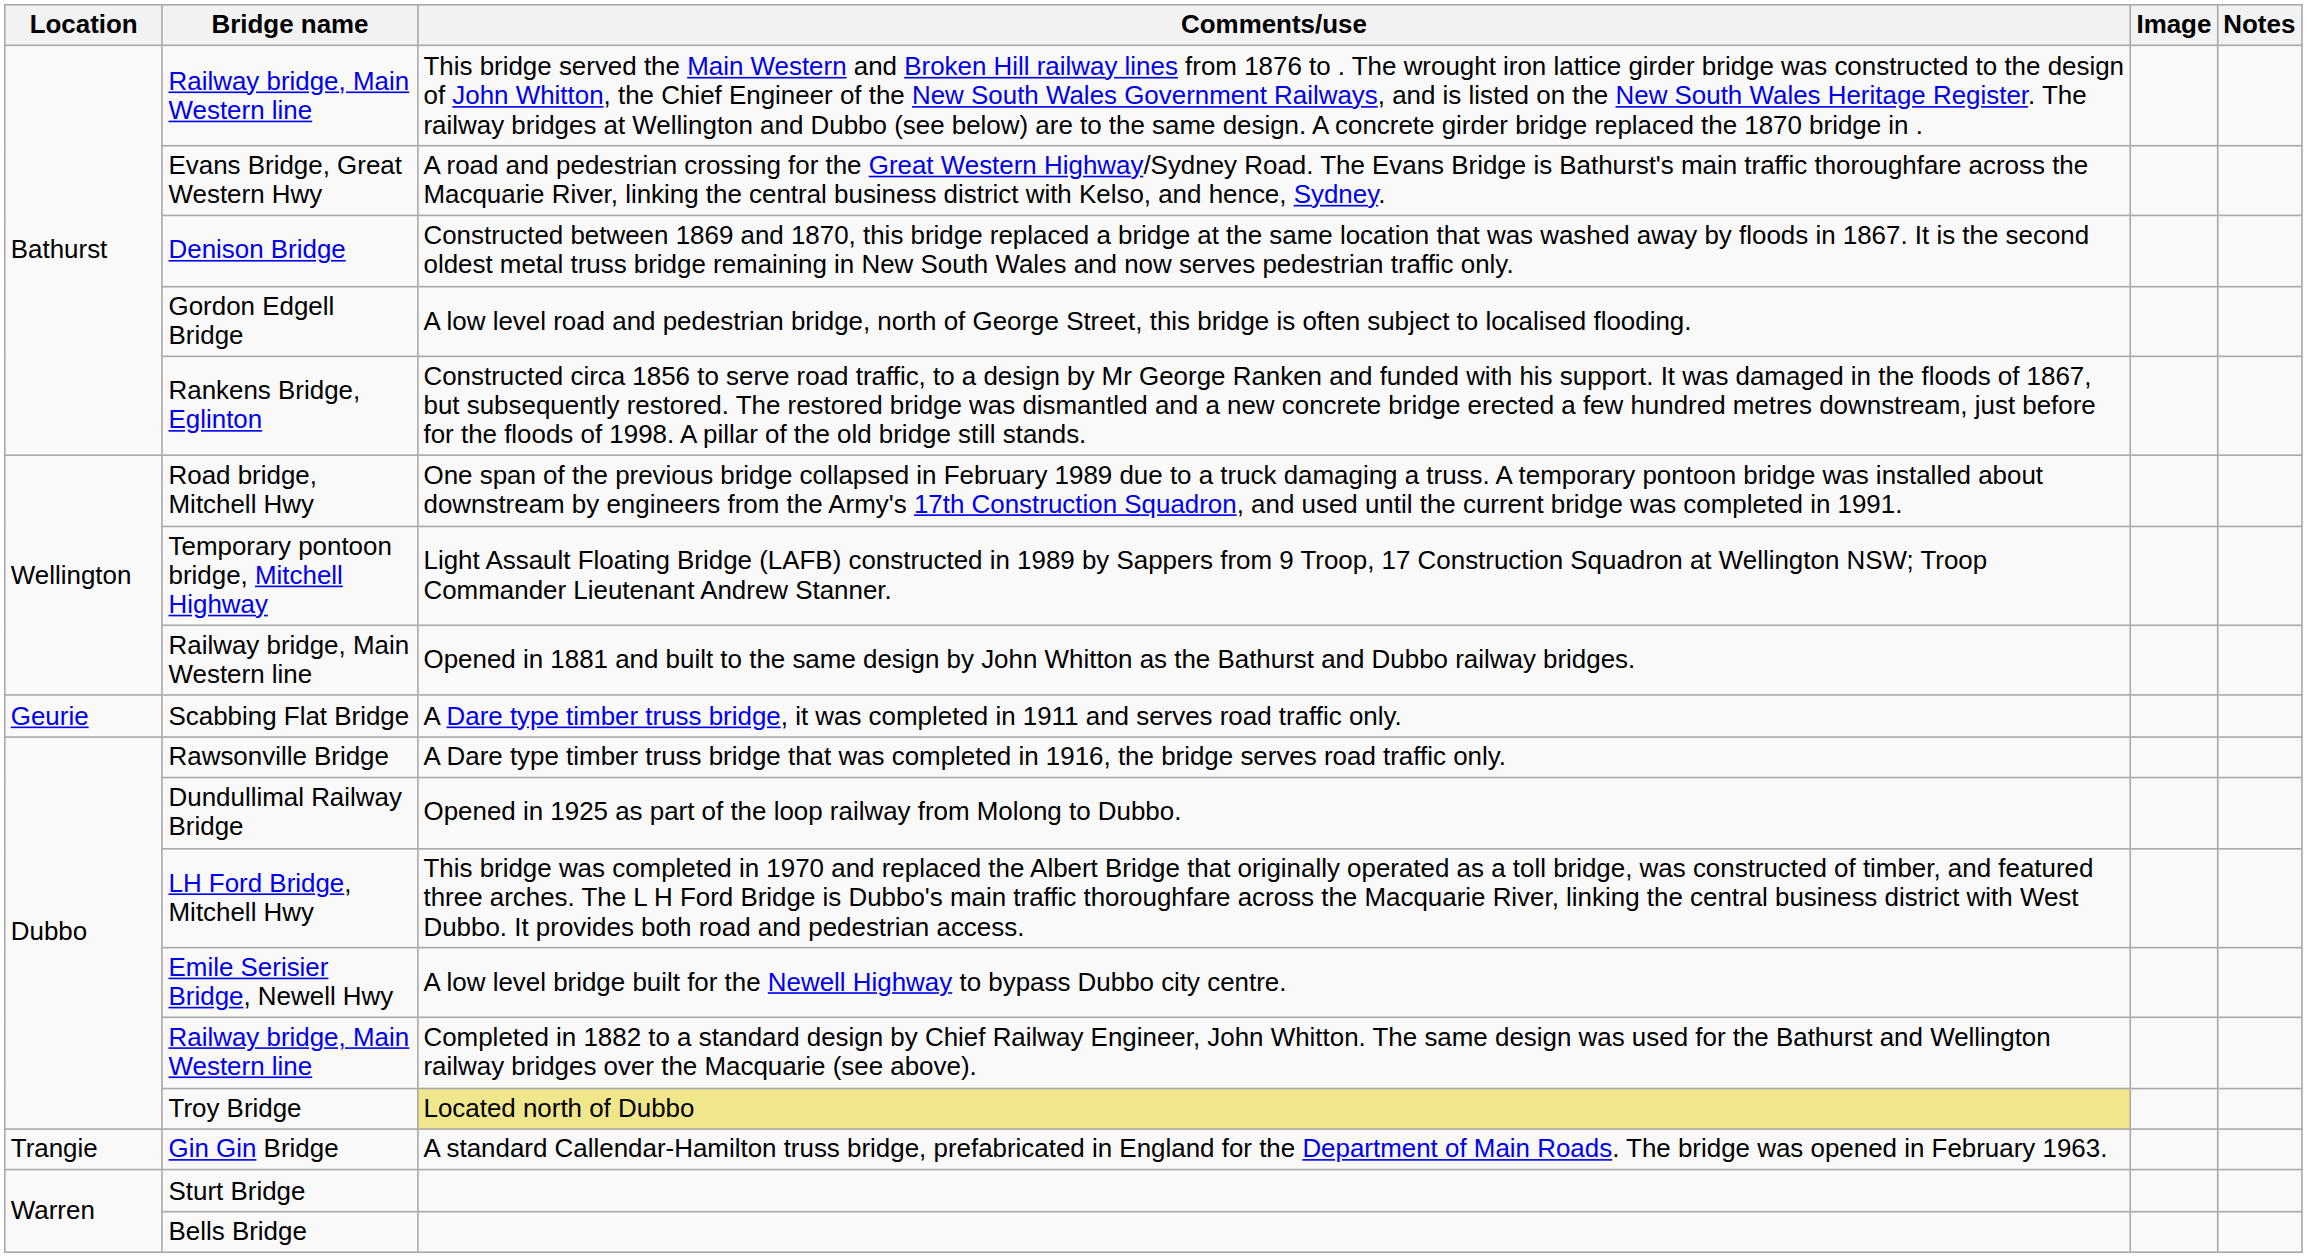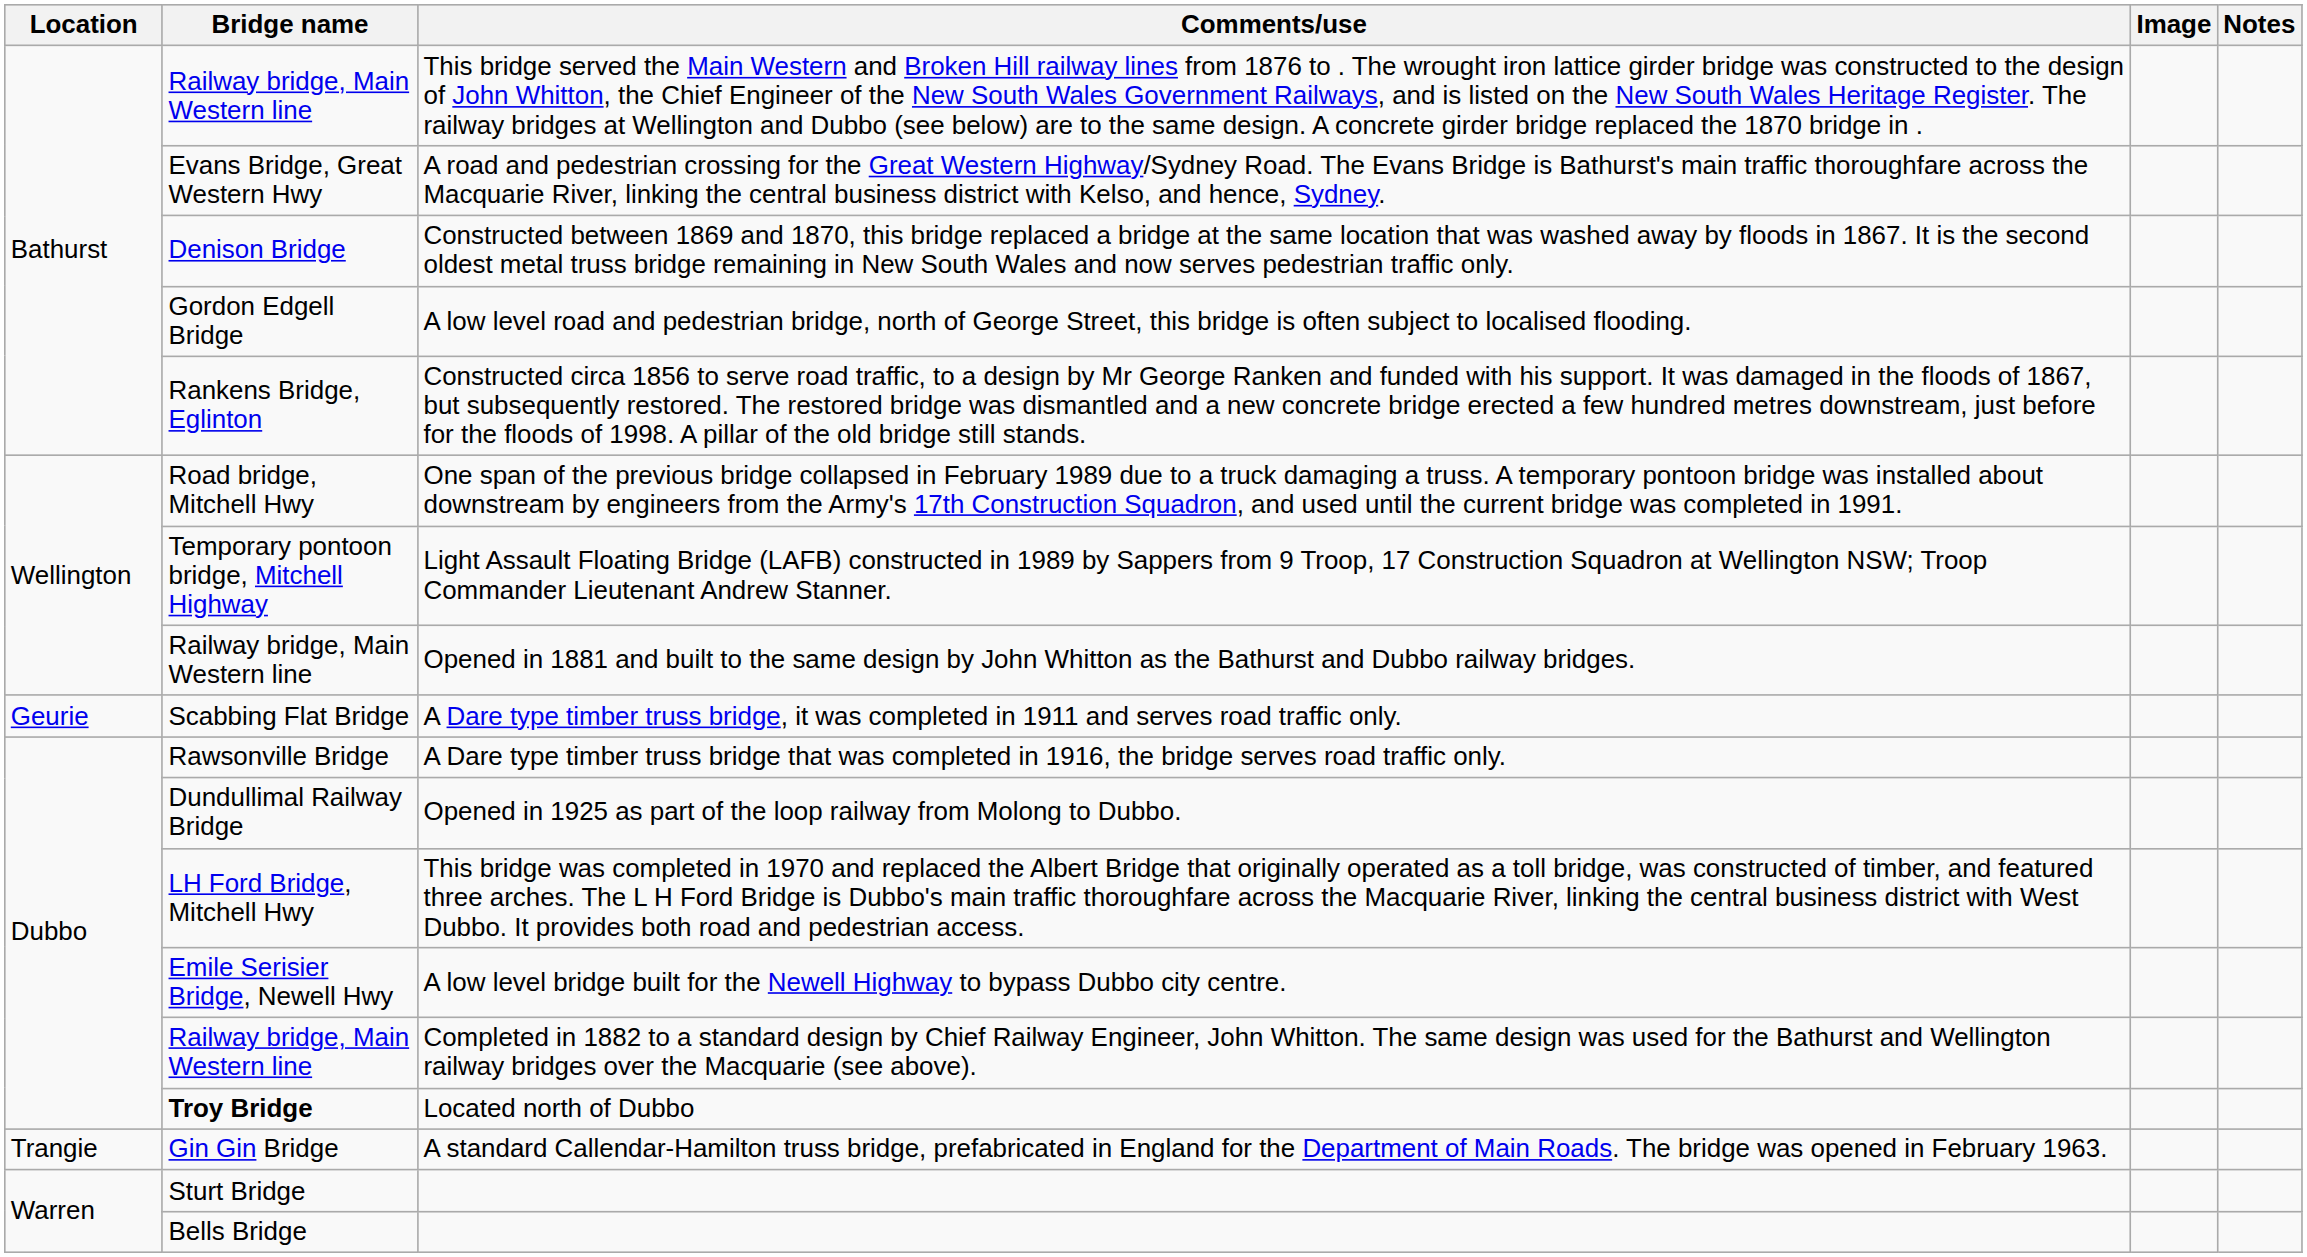Located north of Dubbo | Bridge name: normal -> bold
Located north of Dubbo | Comments/use: khaki background -> no background
